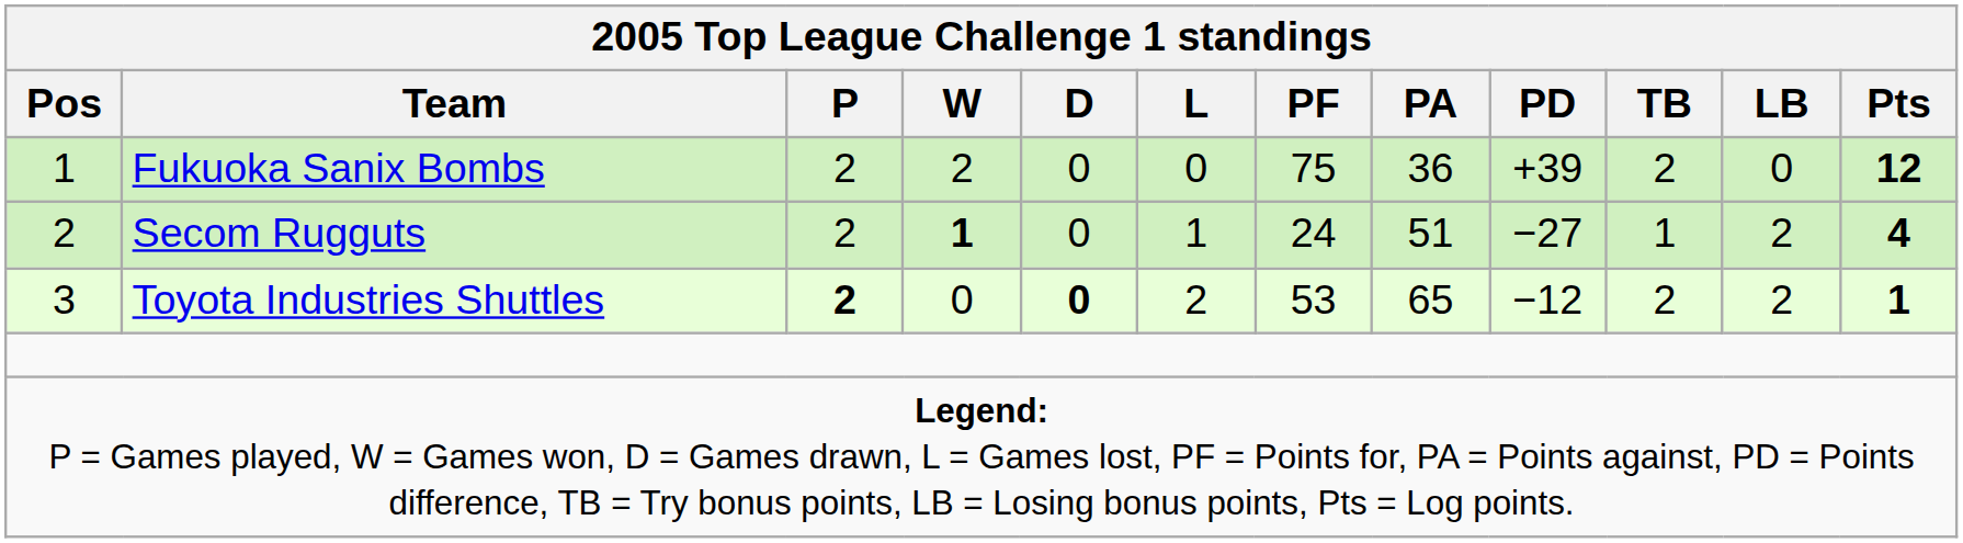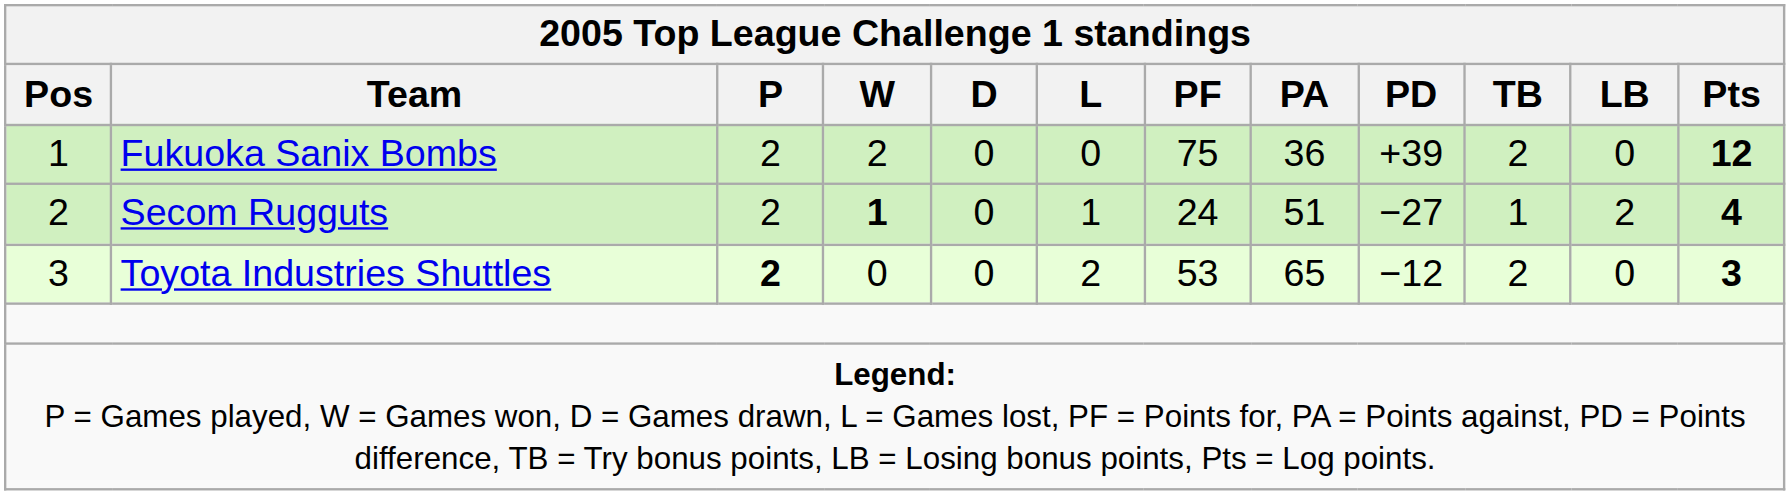Toyota Industries Shuttles | D: bold -> normal
Toyota Industries Shuttles | LB: 2 -> 0
Toyota Industries Shuttles | Pts: 1 -> 3
